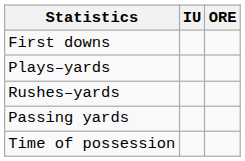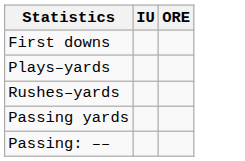+ row: Passing: ––
- row: Time of possession
